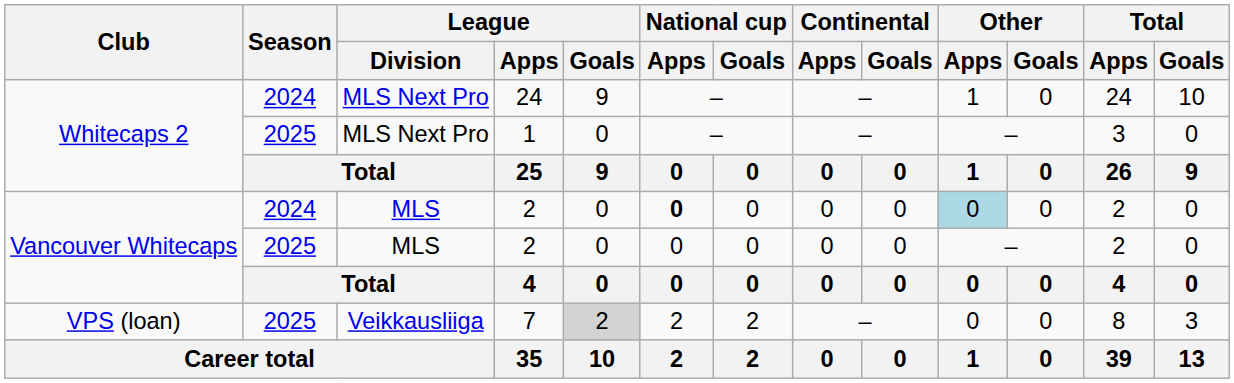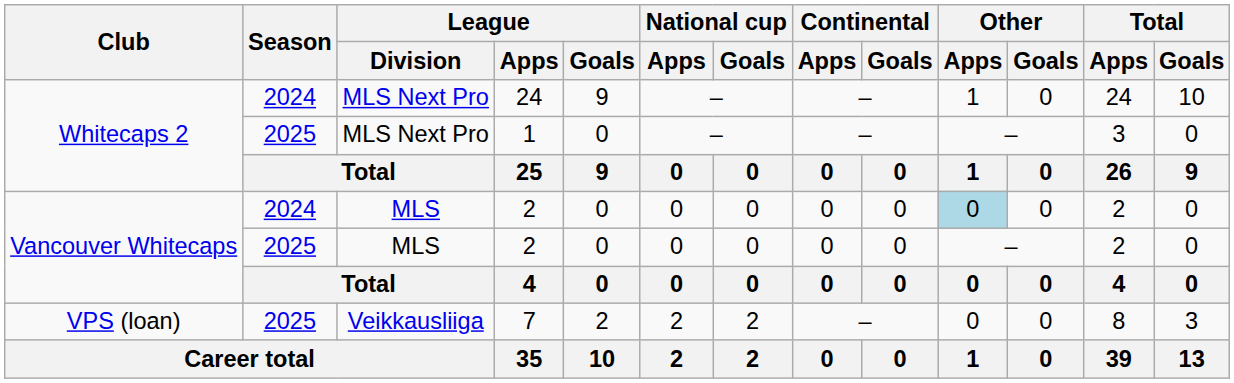2024 / 2 | National cup / Apps: bold -> normal
7 | League / Goals: lightgrey background -> no background
